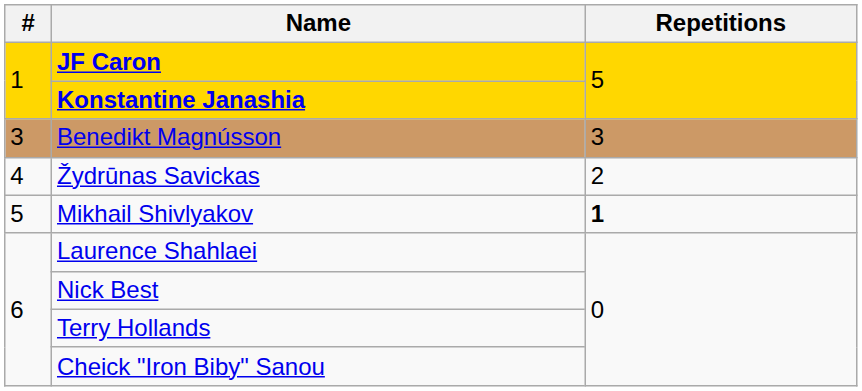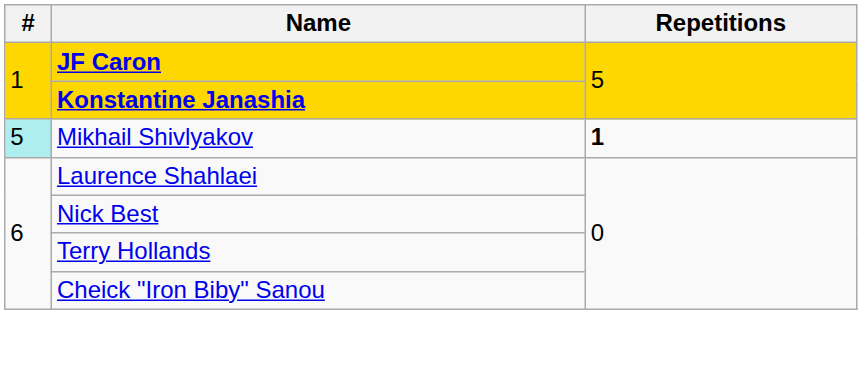- row: 3 | Benedikt Magnússon | 3
- row: 4 | Žydrūnas Savickas | 2
Mikhail Shivlyakov | #: no background -> paleturquoise background
